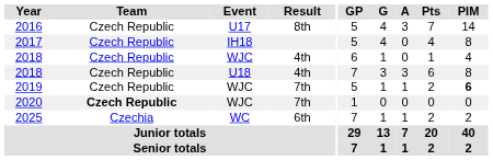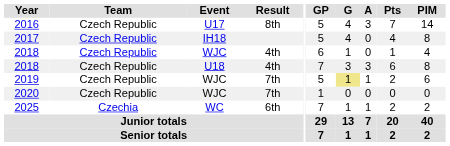2019 | G: no background -> khaki background
2019 | PIM: bold -> normal
2020 | Team: bold -> normal
